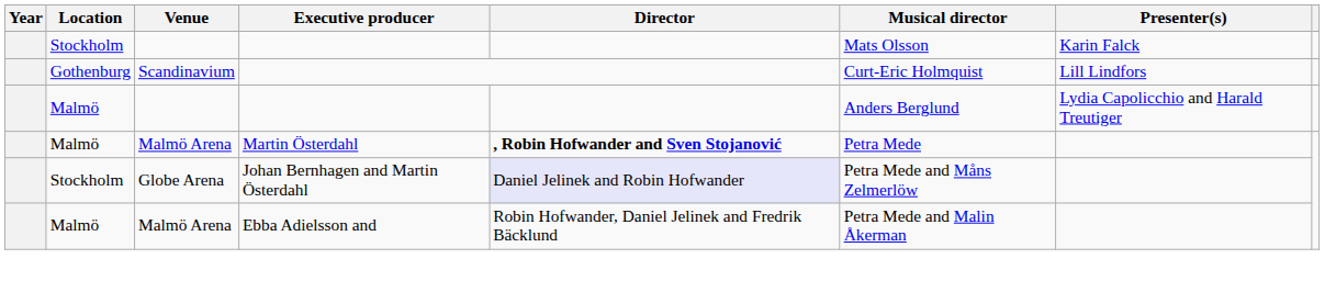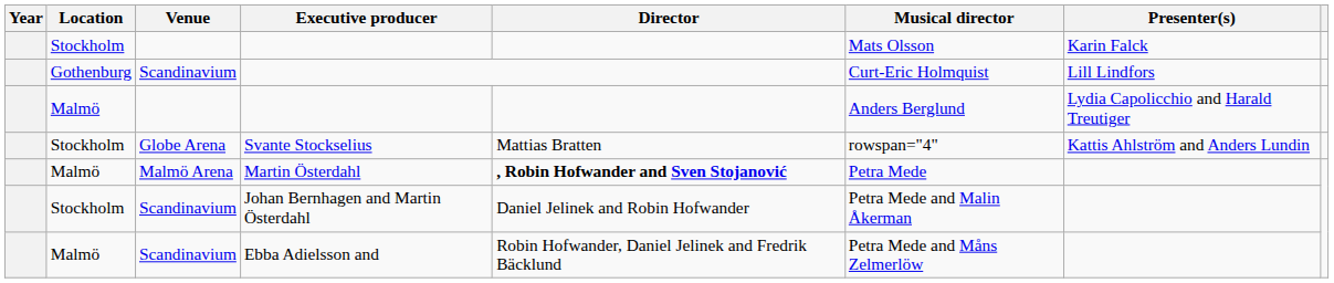+ row: Stockholm | Globe Arena | Svante Stockselius | Mattias Bratten | rowspan="4" | Kattis Ahlström and Anders Lundin
Johan Bernhagen and Martin Österdahl | Venue: Globe Arena -> Scandinavium
Johan Bernhagen and Martin Österdahl | Director: lavender background -> no background
Johan Bernhagen and Martin Österdahl | Musical director: Petra Mede and Måns Zelmerlöw -> Petra Mede and Malin Åkerman
Ebba Adielsson and | Venue: Malmö Arena -> Scandinavium
Ebba Adielsson and | Musical director: Petra Mede and Malin Åkerman -> Petra Mede and Måns Zelmerlöw
